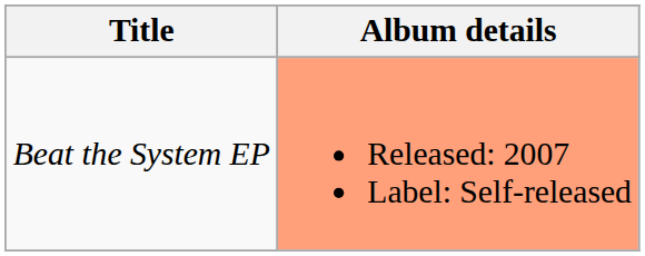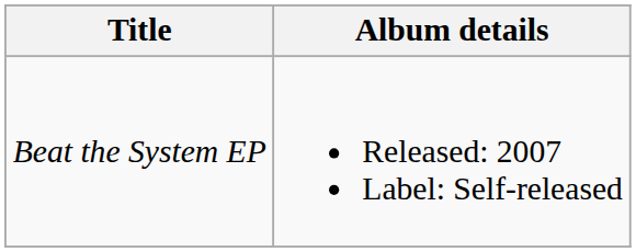Beat the System EP | Album details: lightsalmon background -> no background
